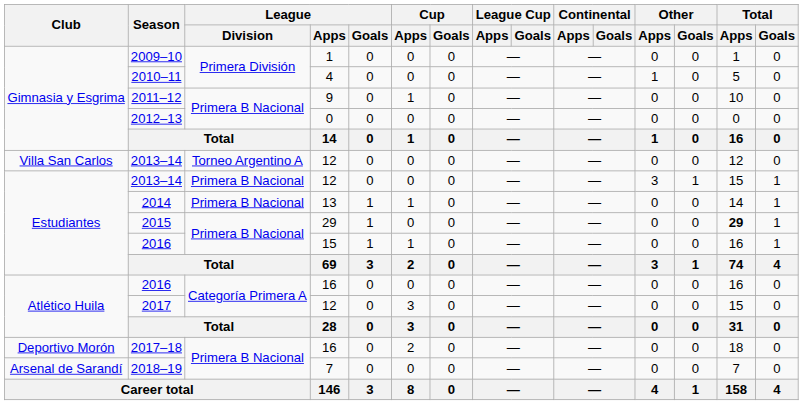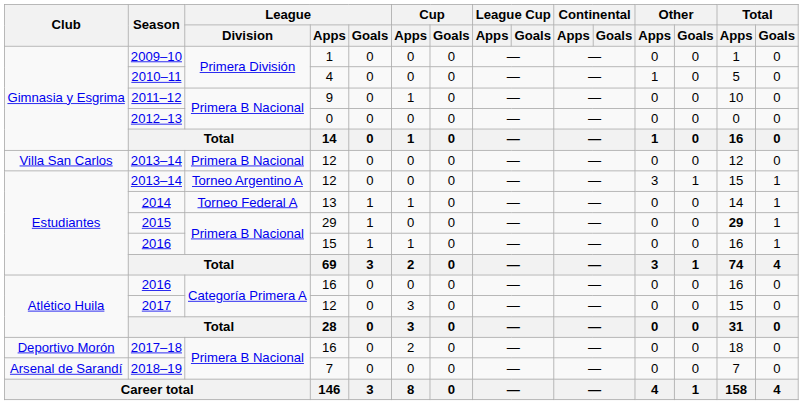Villa San Carlos / 2013–14 | League / Division: Torneo Argentino A -> Primera B Nacional
Estudiantes / 2013–14 | League / Division: Primera B Nacional -> Torneo Argentino A
2014 | League / Division: Primera B Nacional -> Torneo Federal A
